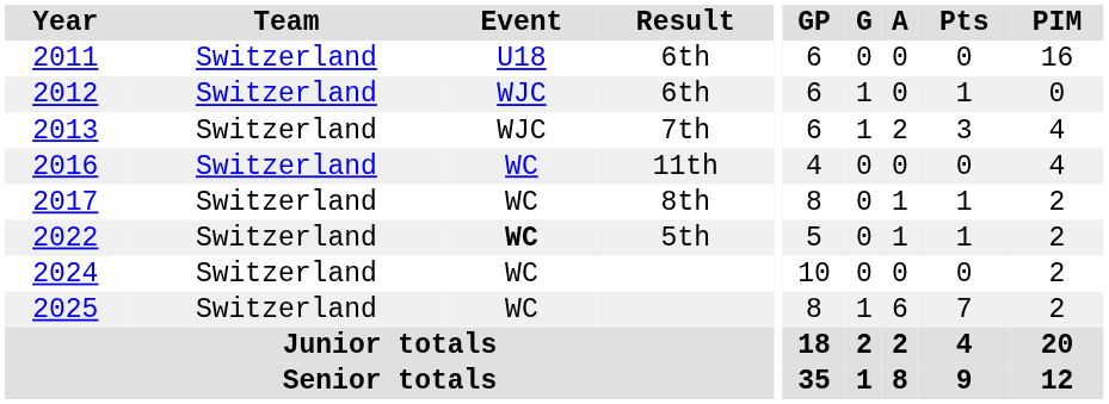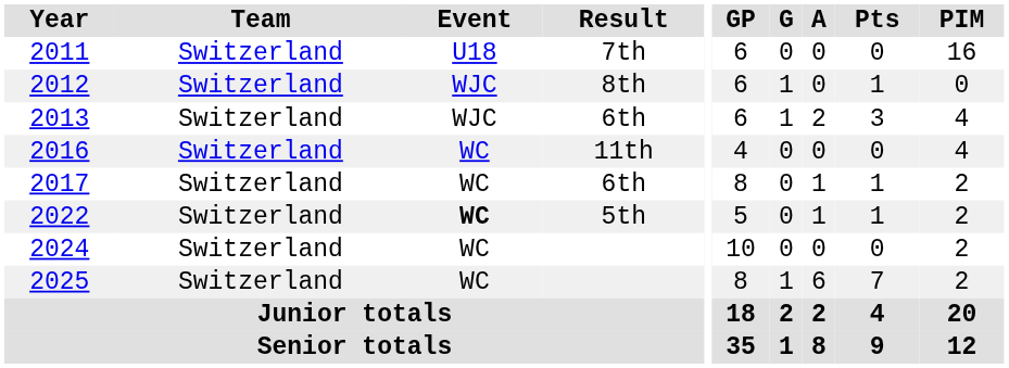2011 | Result: 6th -> 7th
2012 | Result: 6th -> 8th
2013 | Result: 7th -> 6th
2017 | Result: 8th -> 6th
